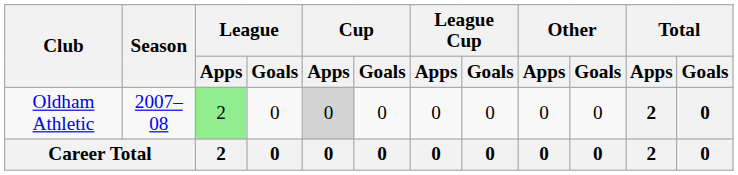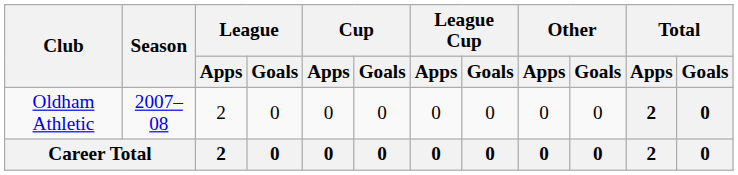Oldham Athletic | League / Apps: lightgreen background -> no background
Oldham Athletic | Cup / Apps: lightgrey background -> no background
